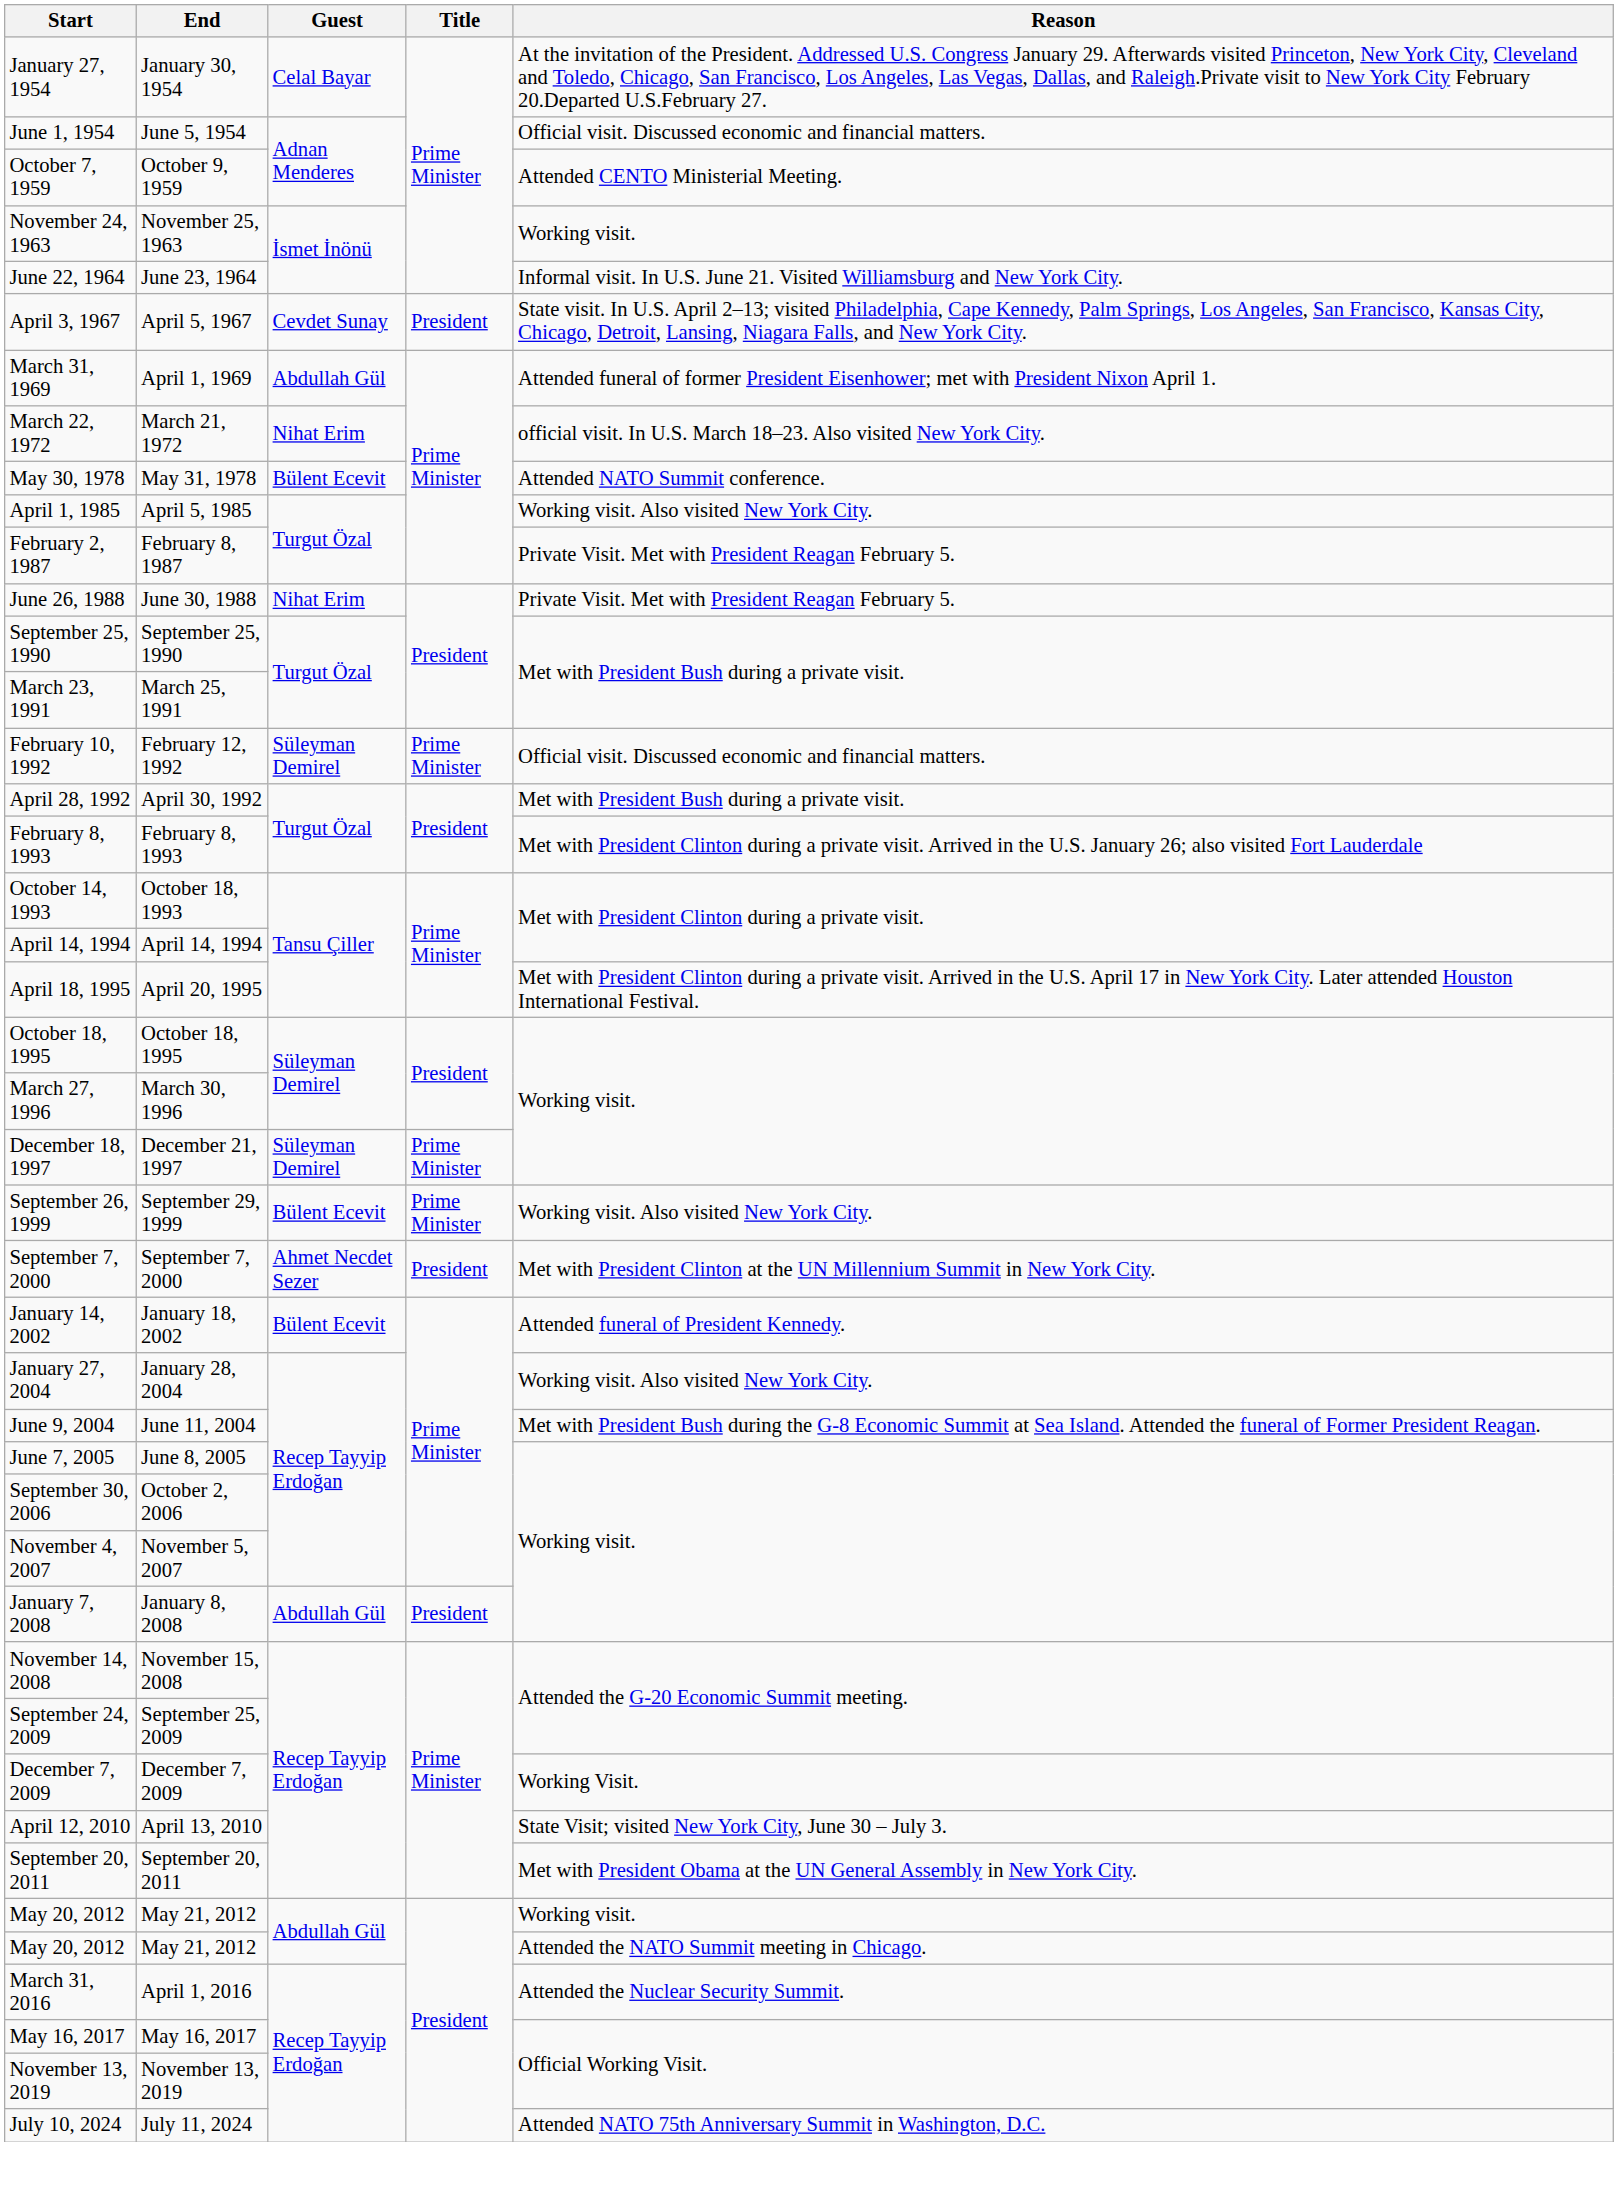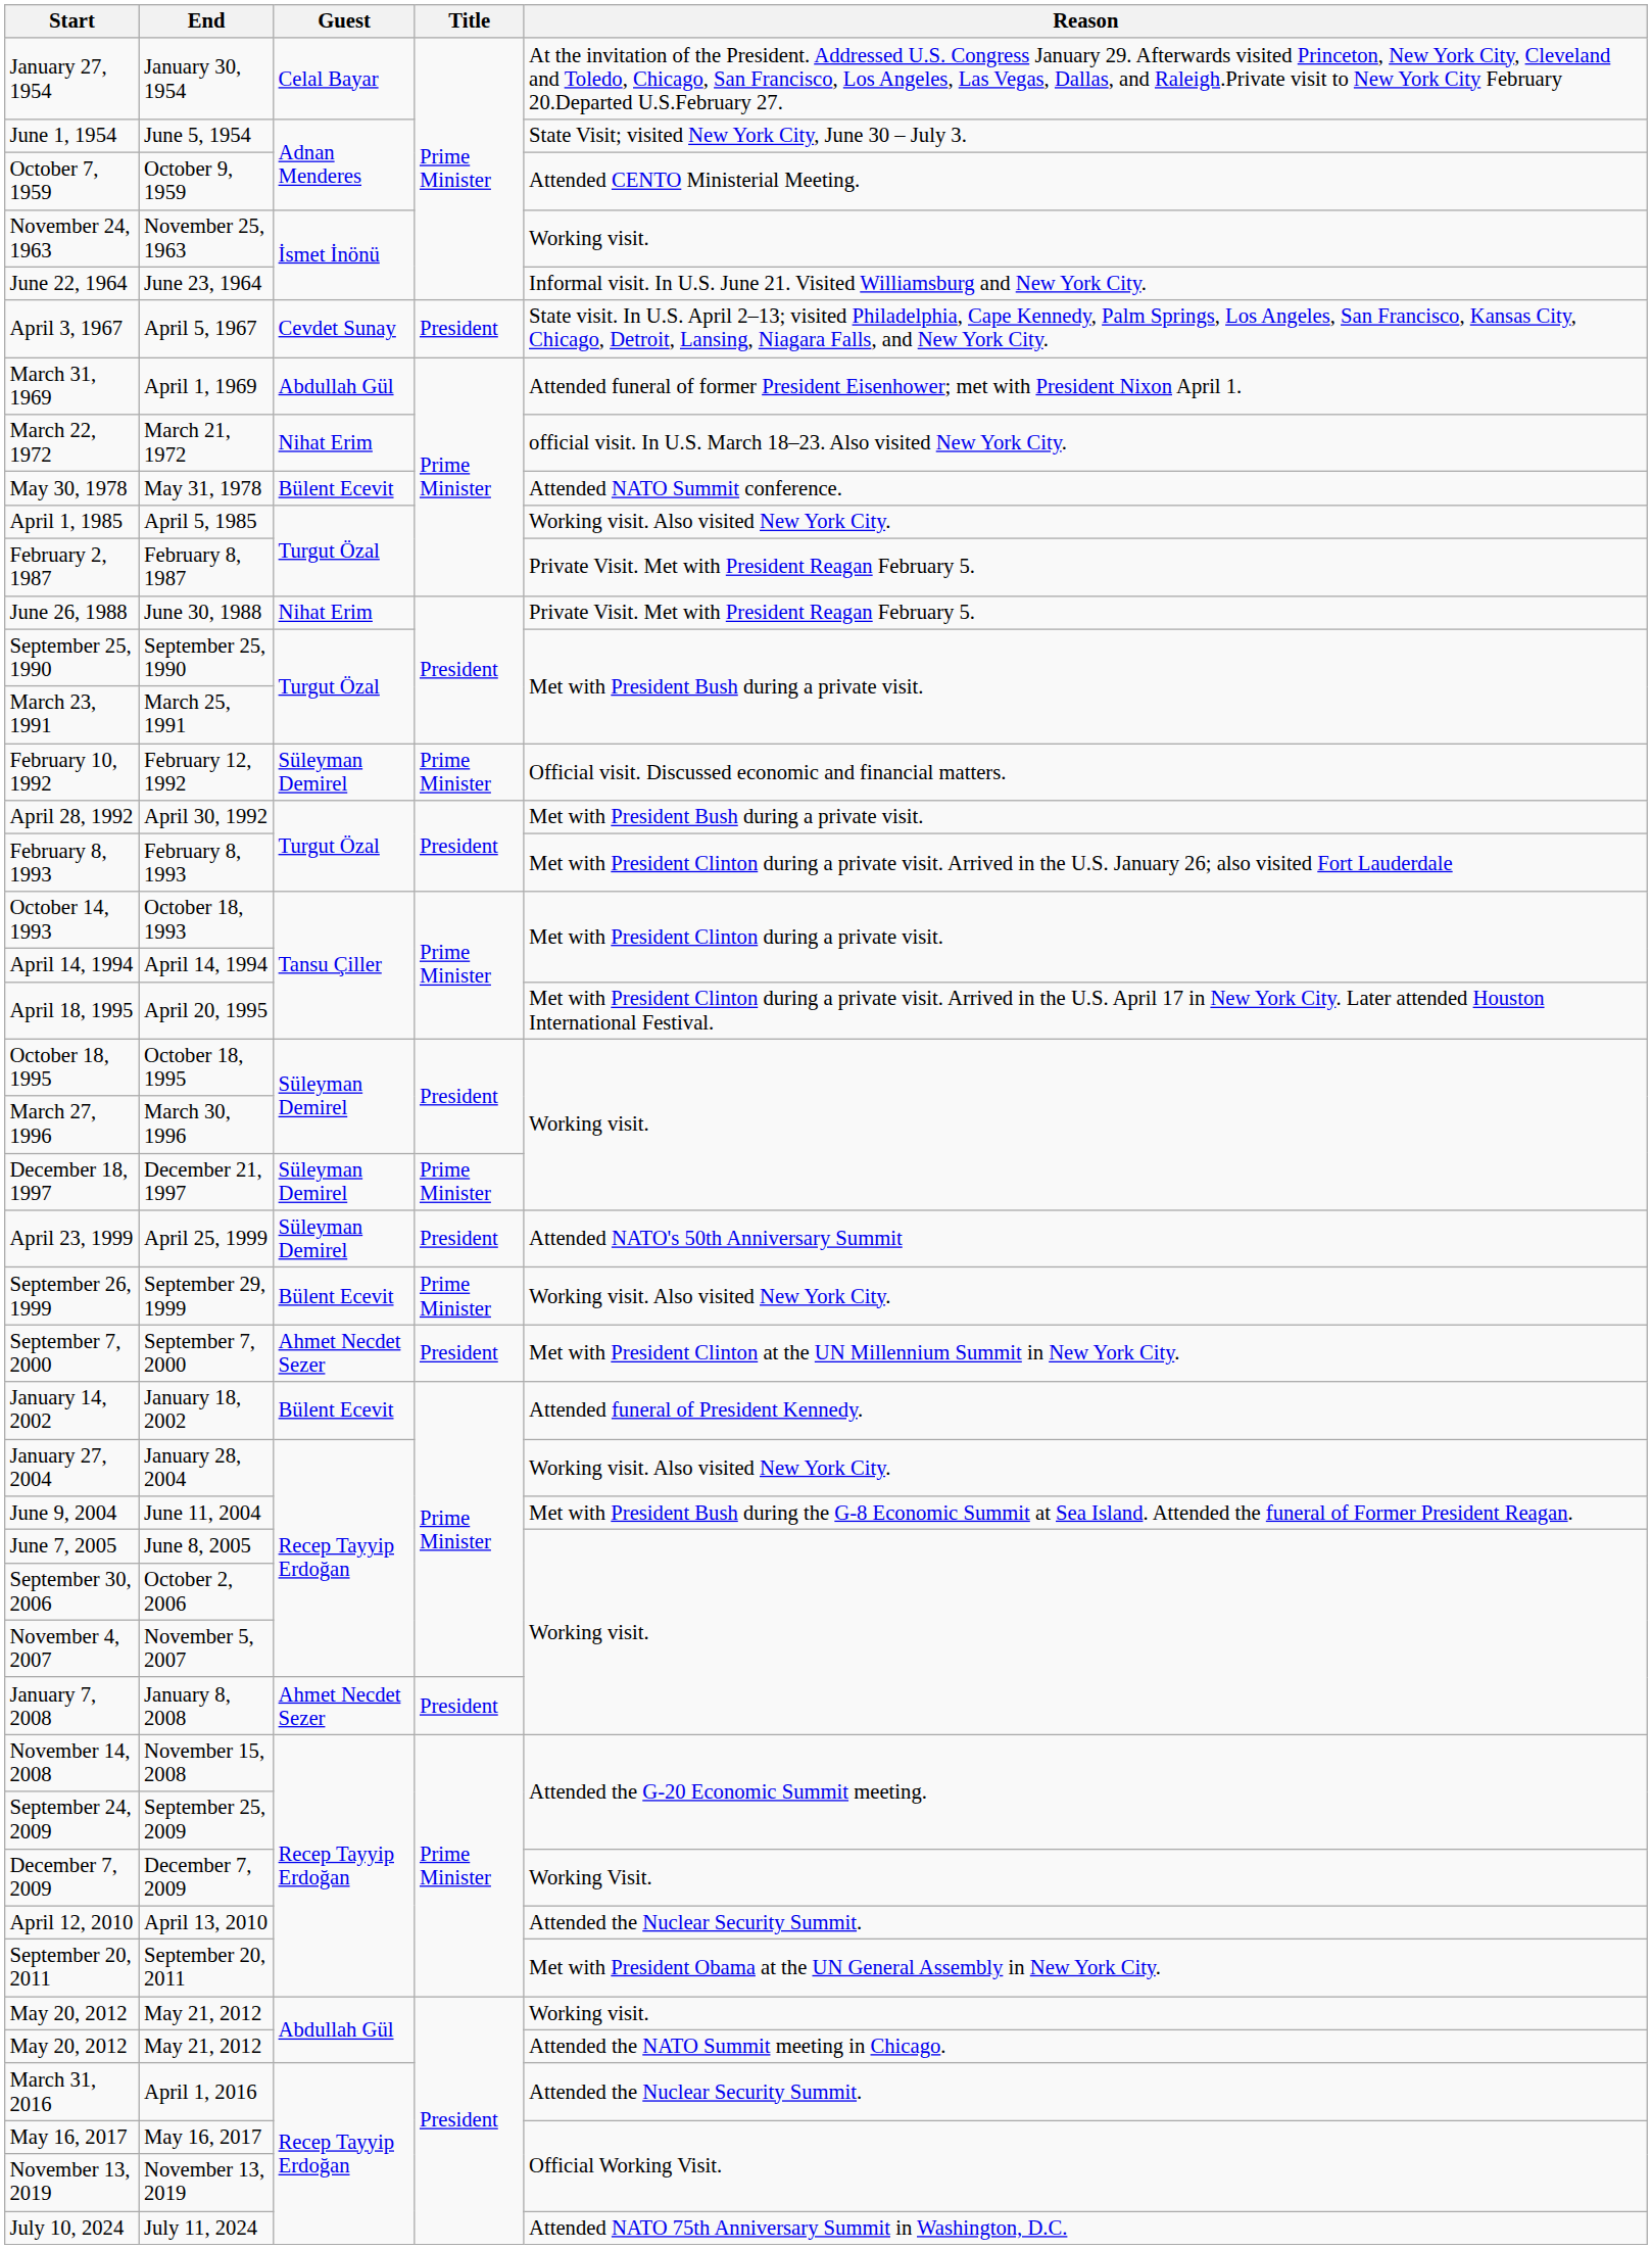June 1, 1954 | Reason: Official visit. Discussed economic and financial matters. -> State Visit; visited New York City, June 30 – July 3.
+ row: April 23, 1999 | April 25, 1999 | Süleyman Demirel | President | Attended NATO's 50th Anniversary Summit
January 7, 2008 | Guest: Abdullah Gül -> Ahmet Necdet Sezer
April 12, 2010 | Reason: State Visit; visited New York City, June 30 – July 3. -> Attended the Nuclear Security Summit.
